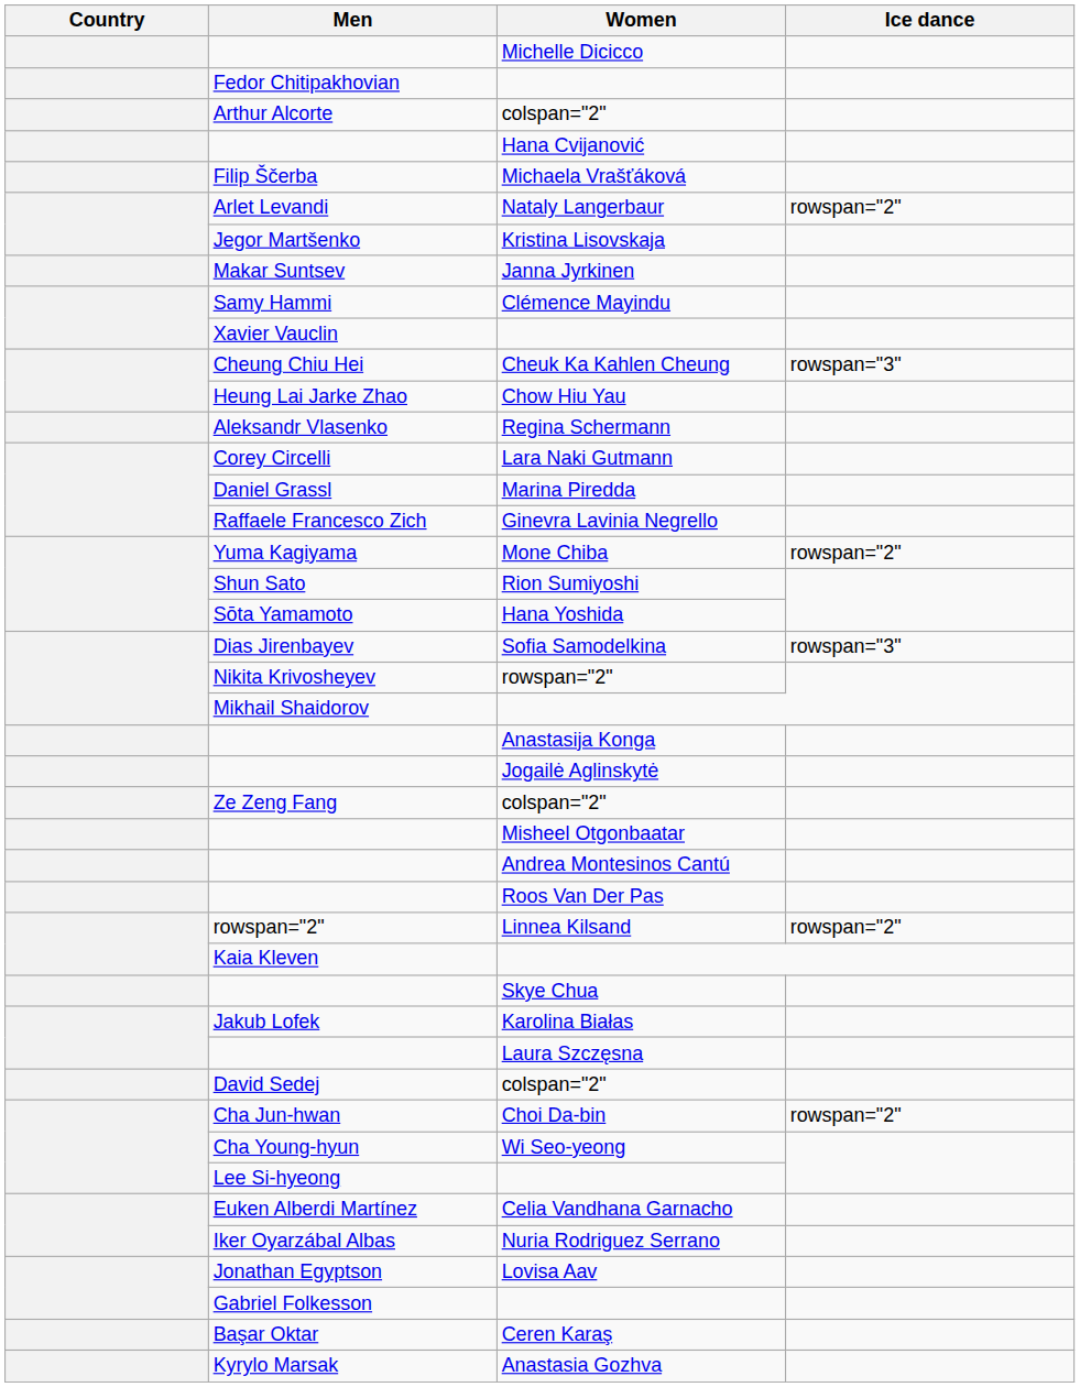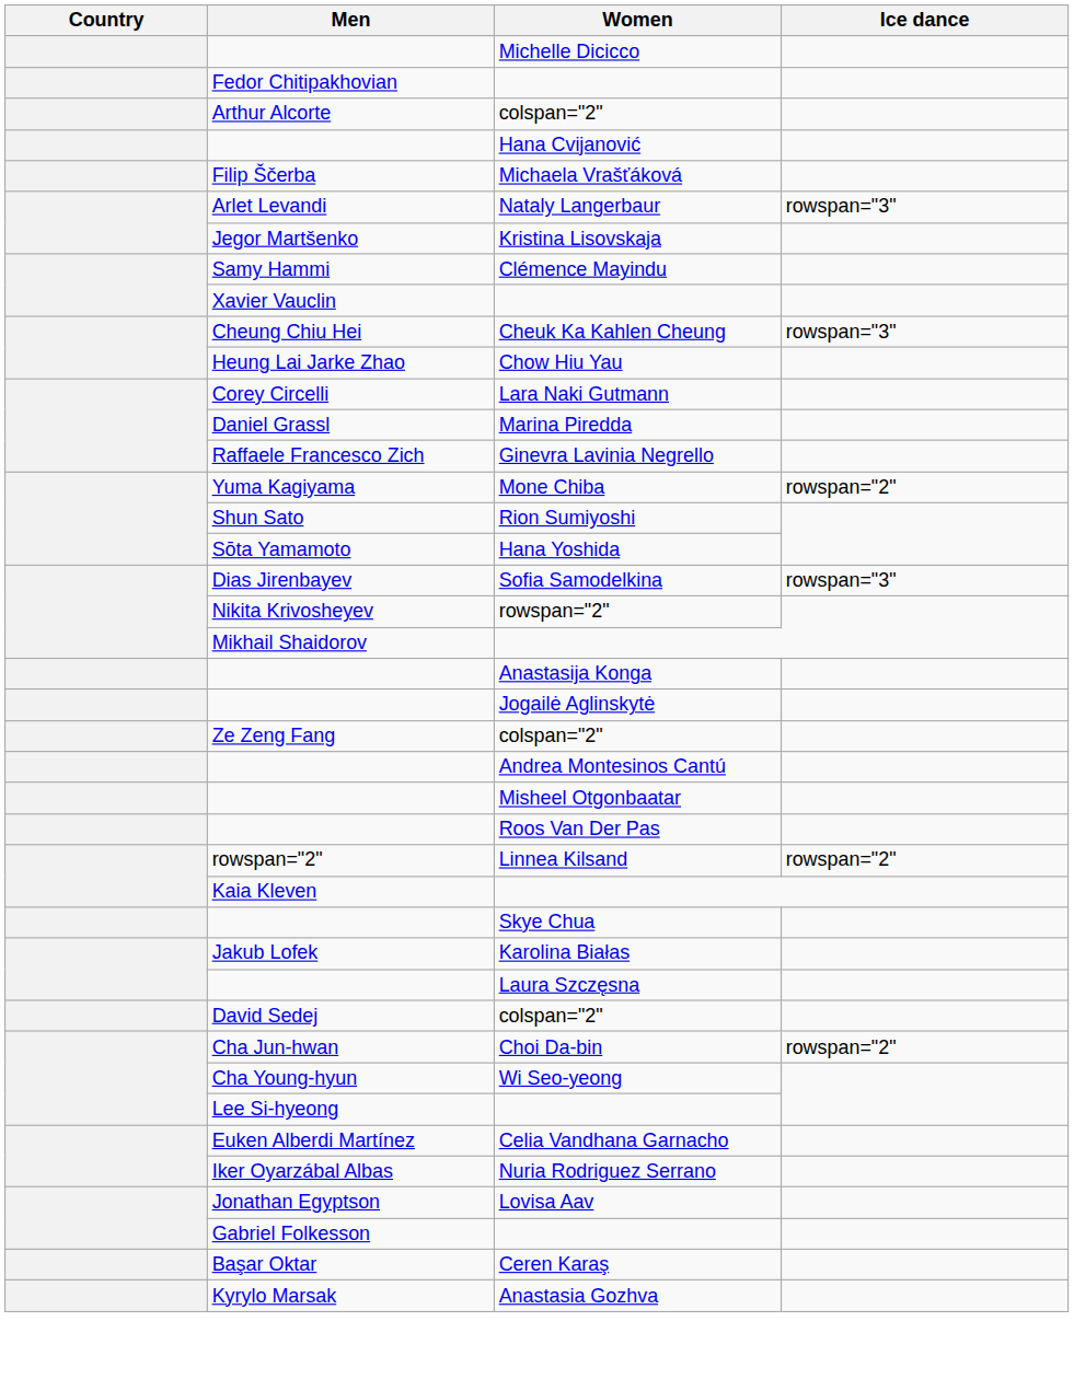Nataly Langerbaur | Ice dance: rowspan="2" -> rowspan="3"
- row: Makar Suntsev | Janna Jyrkinen
- row: Aleksandr Vlasenko | Regina Schermann
rows swapped: Andrea Montesinos Cantú <-> Misheel Otgonbaatar
